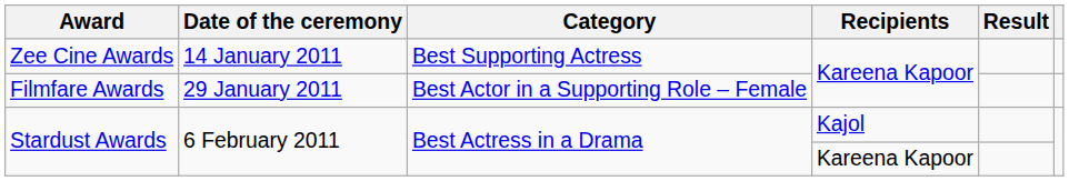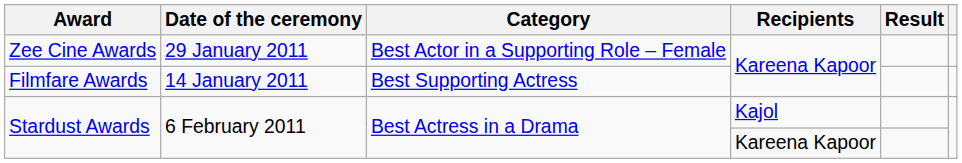Zee Cine Awards | Date of the ceremony: 14 January 2011 -> 29 January 2011
Zee Cine Awards | Category: Best Supporting Actress -> Best Actor in a Supporting Role – Female
Filmfare Awards | Date of the ceremony: 29 January 2011 -> 14 January 2011
Filmfare Awards | Category: Best Actor in a Supporting Role – Female -> Best Supporting Actress
